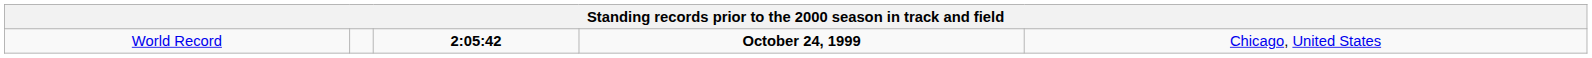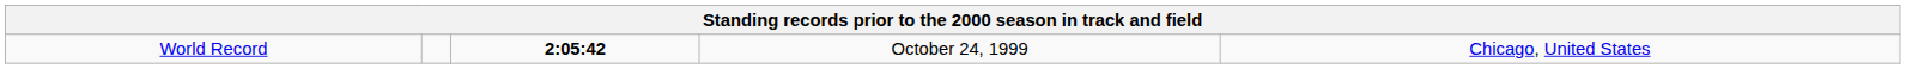World Record | column 4: bold -> normal
